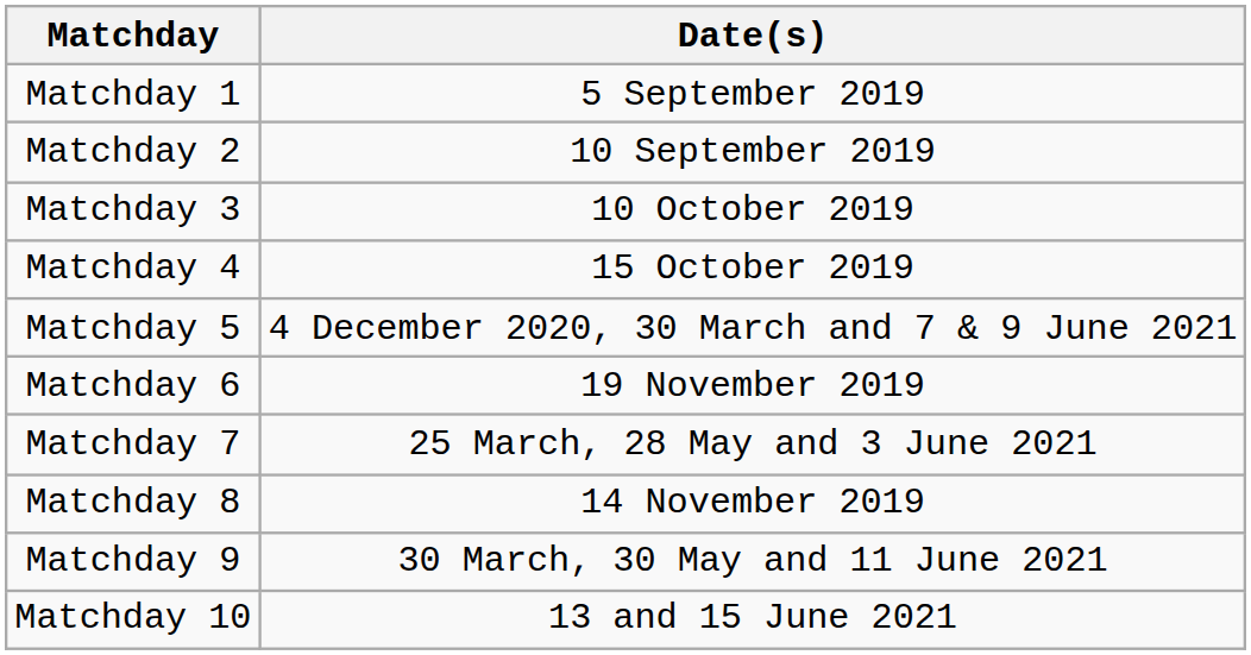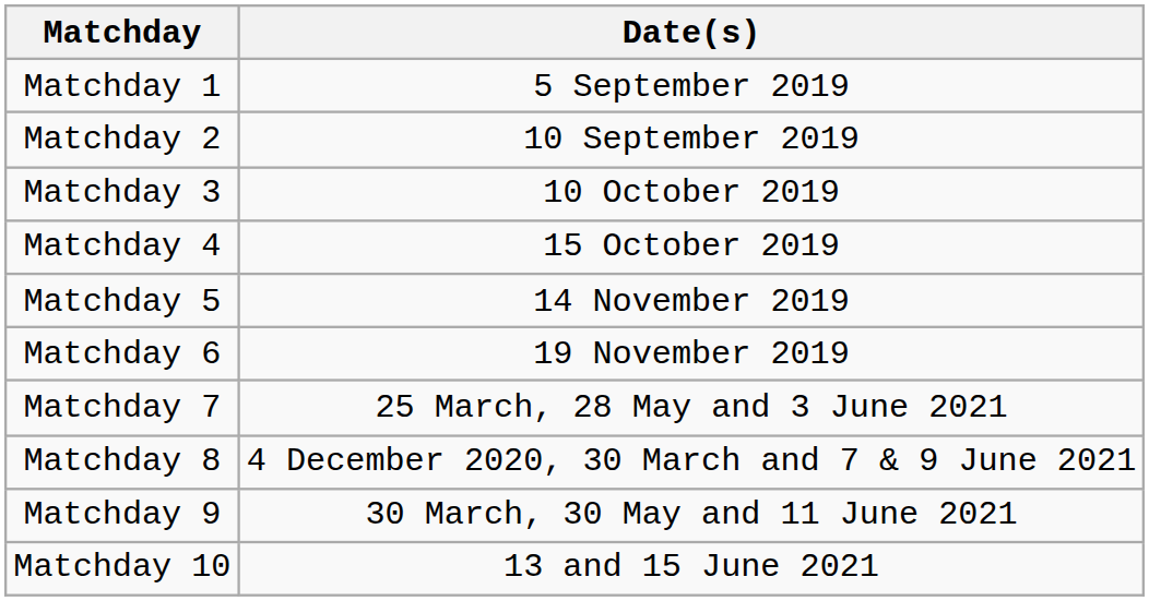Matchday 5 | Date(s): 4 December 2020, 30 March and 7 & 9 June 2021 -> 14 November 2019
Matchday 8 | Date(s): 14 November 2019 -> 4 December 2020, 30 March and 7 & 9 June 2021
